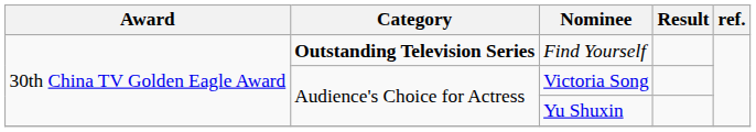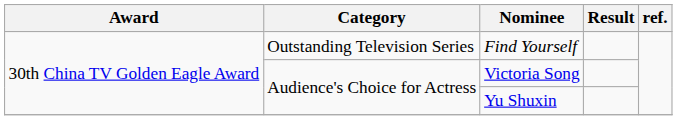Find Yourself | Category: bold -> normal
